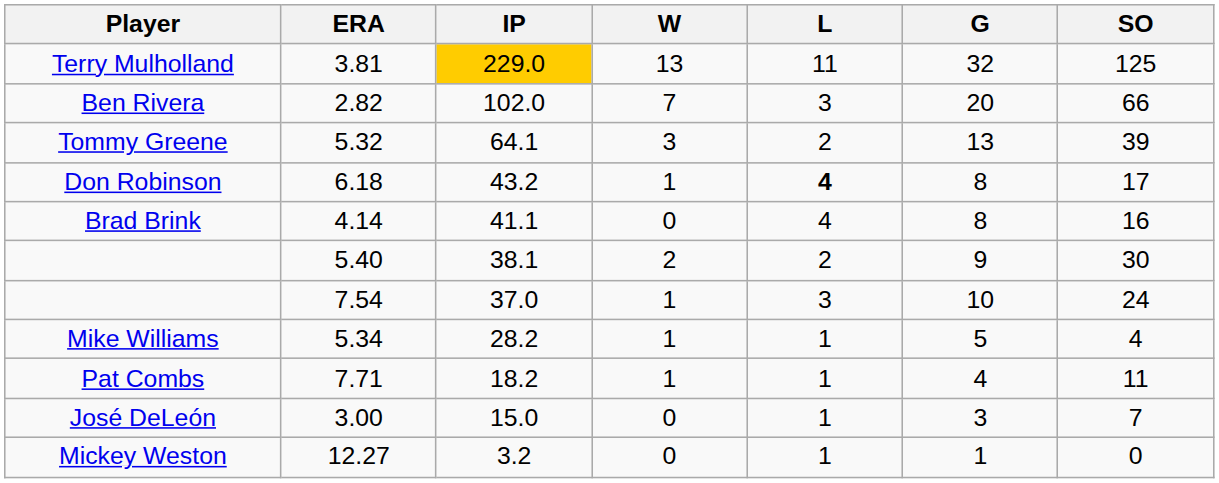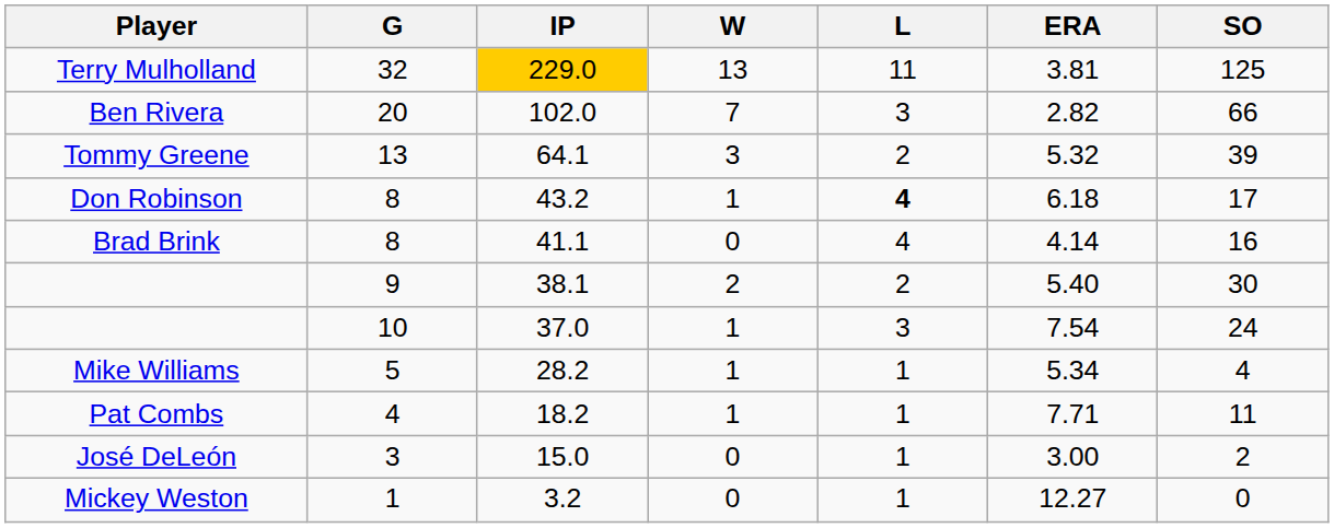columns swapped: G <-> ERA
José DeLeón | SO: 7 -> 2
